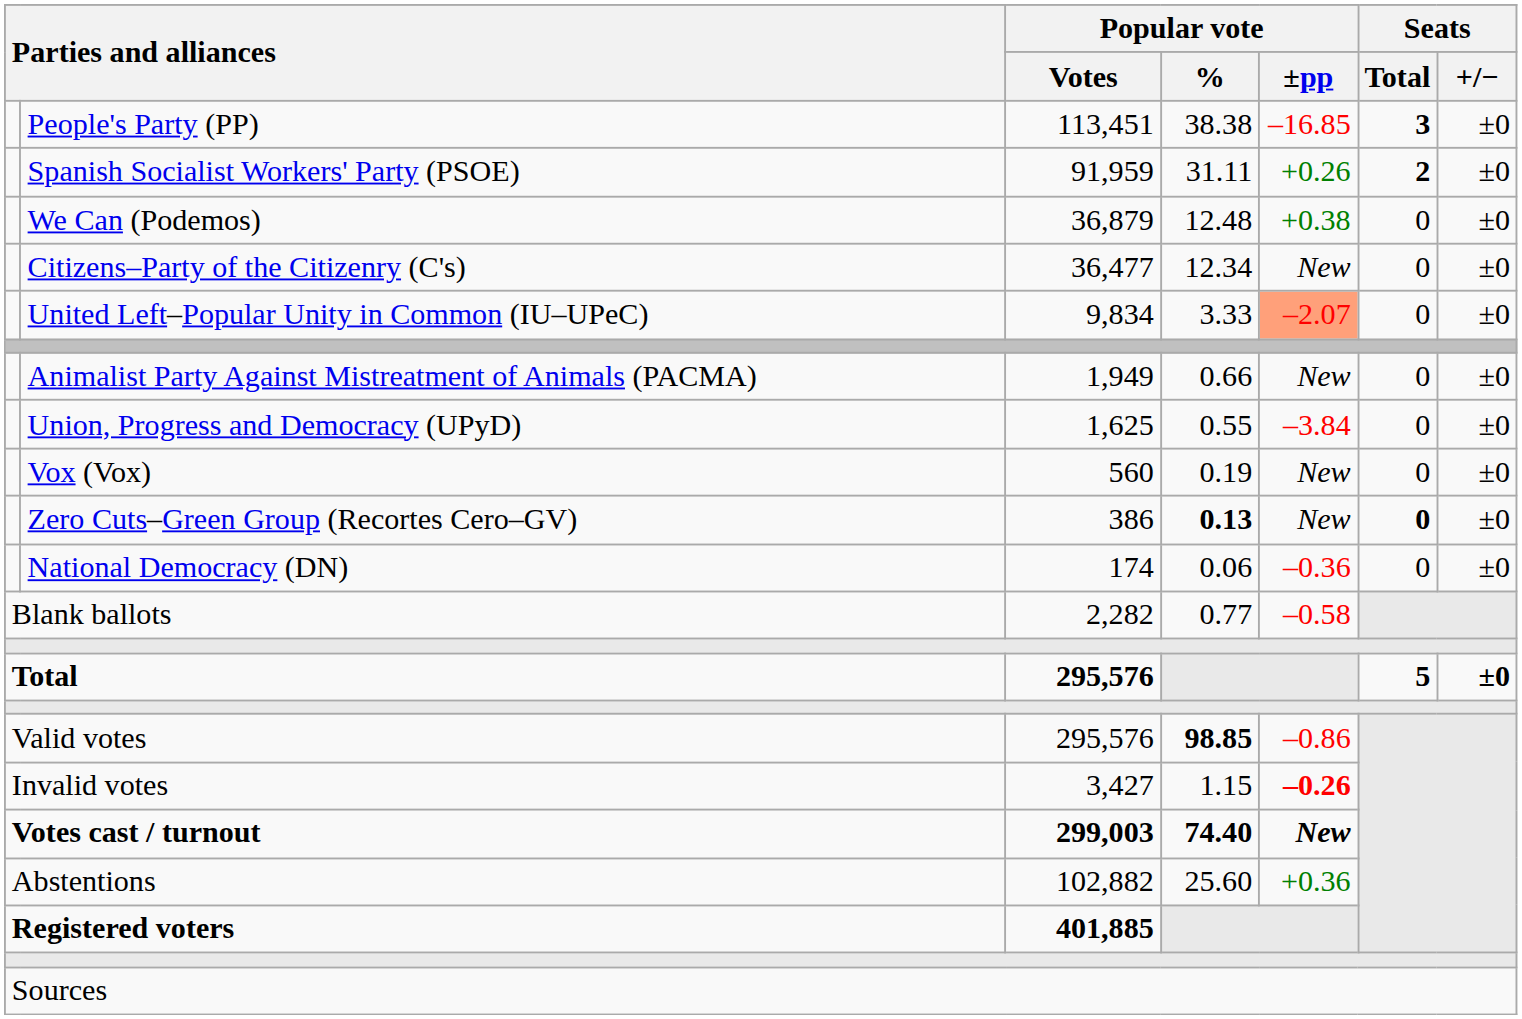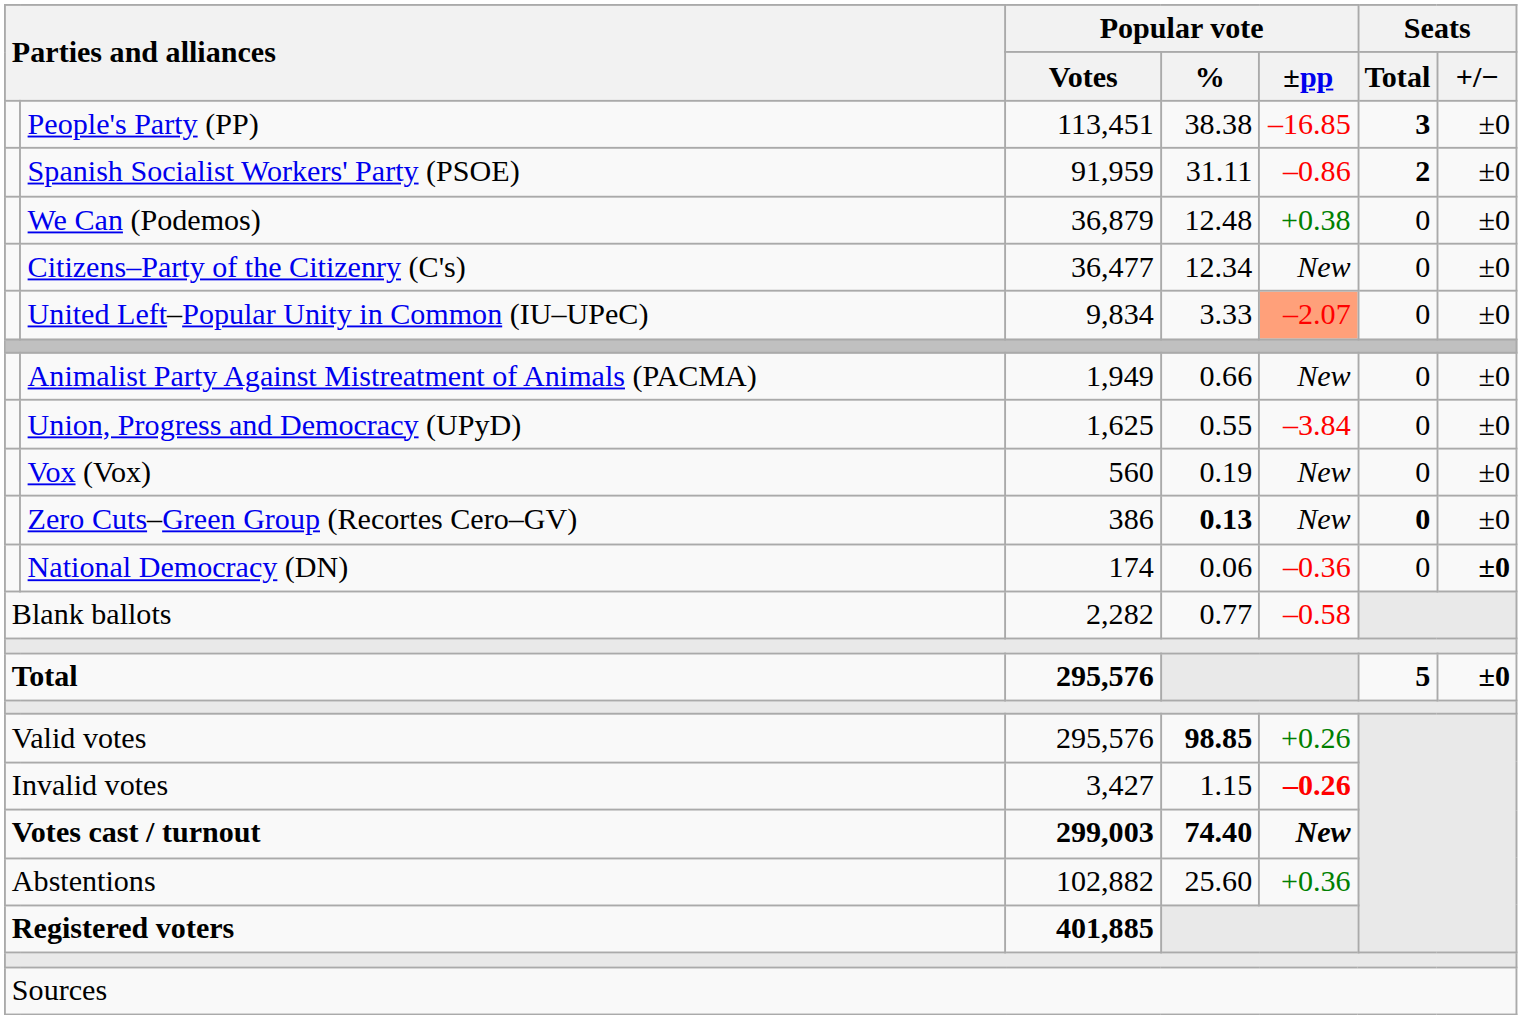Spanish Socialist Workers' Party (PSOE) | Popular vote / ±pp: +0.26 -> –0.86
National Democracy (DN) | Seats / +/−: normal -> bold
Valid votes | Popular vote / ±pp: –0.86 -> +0.26
